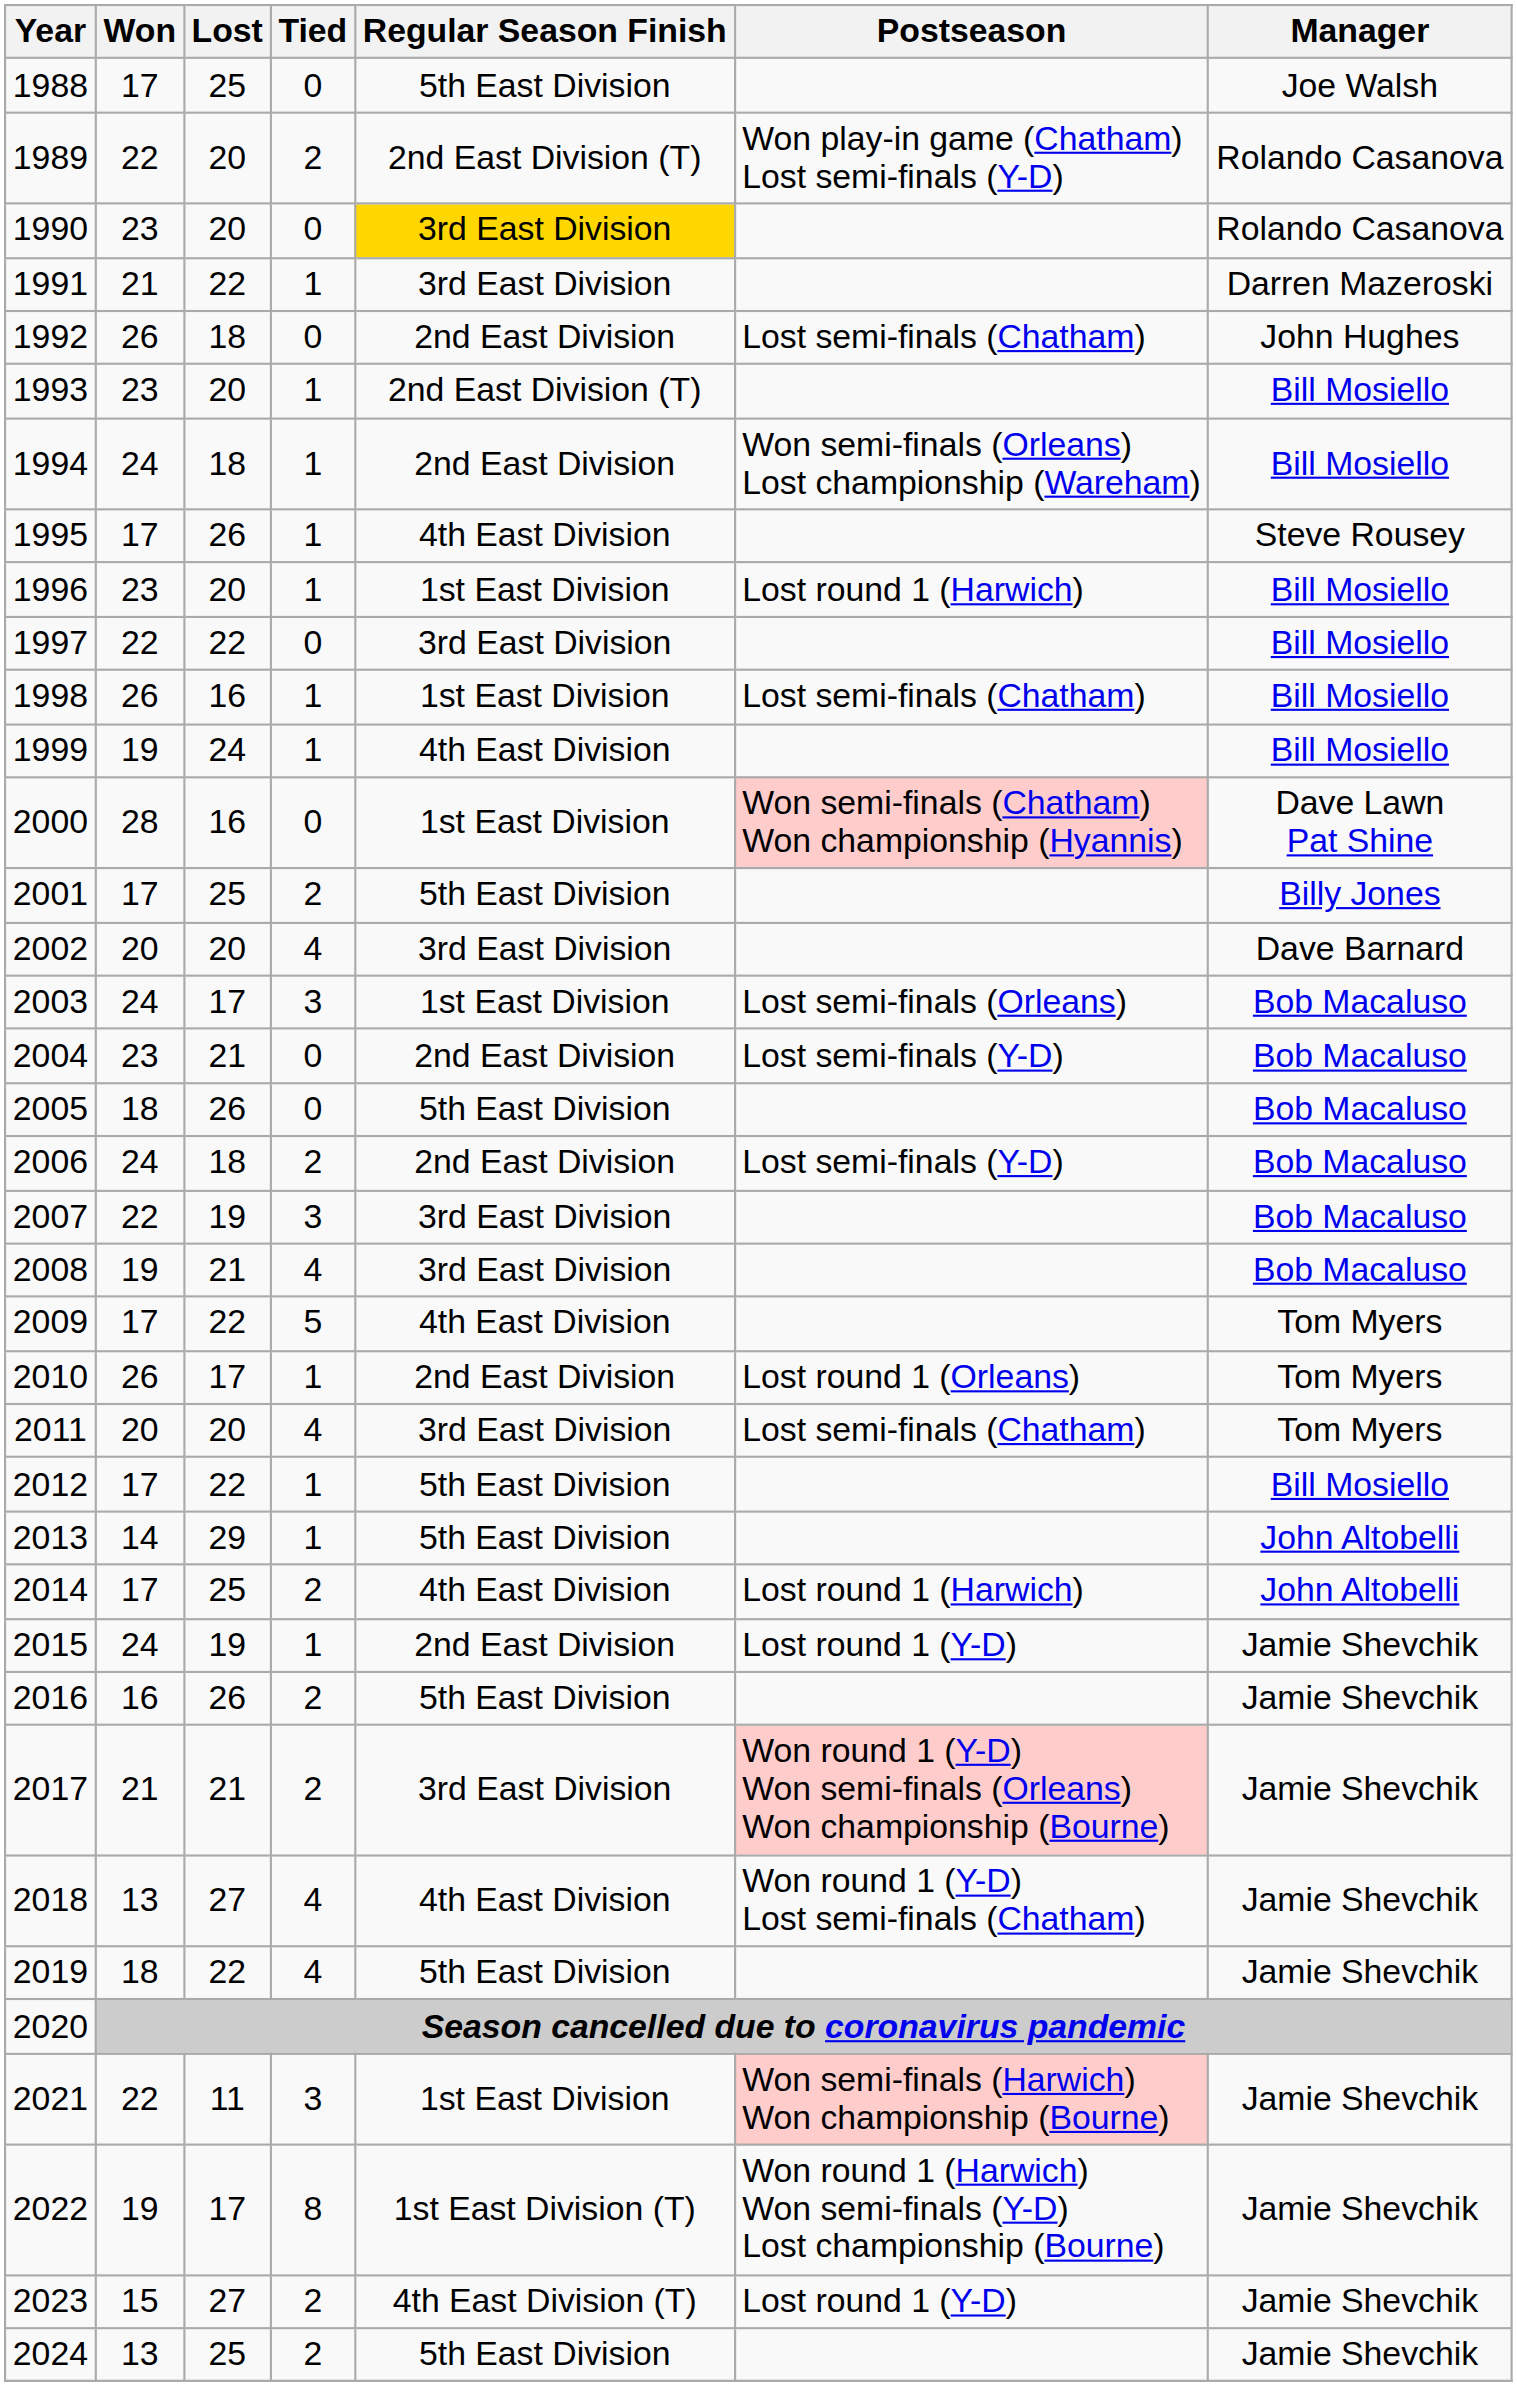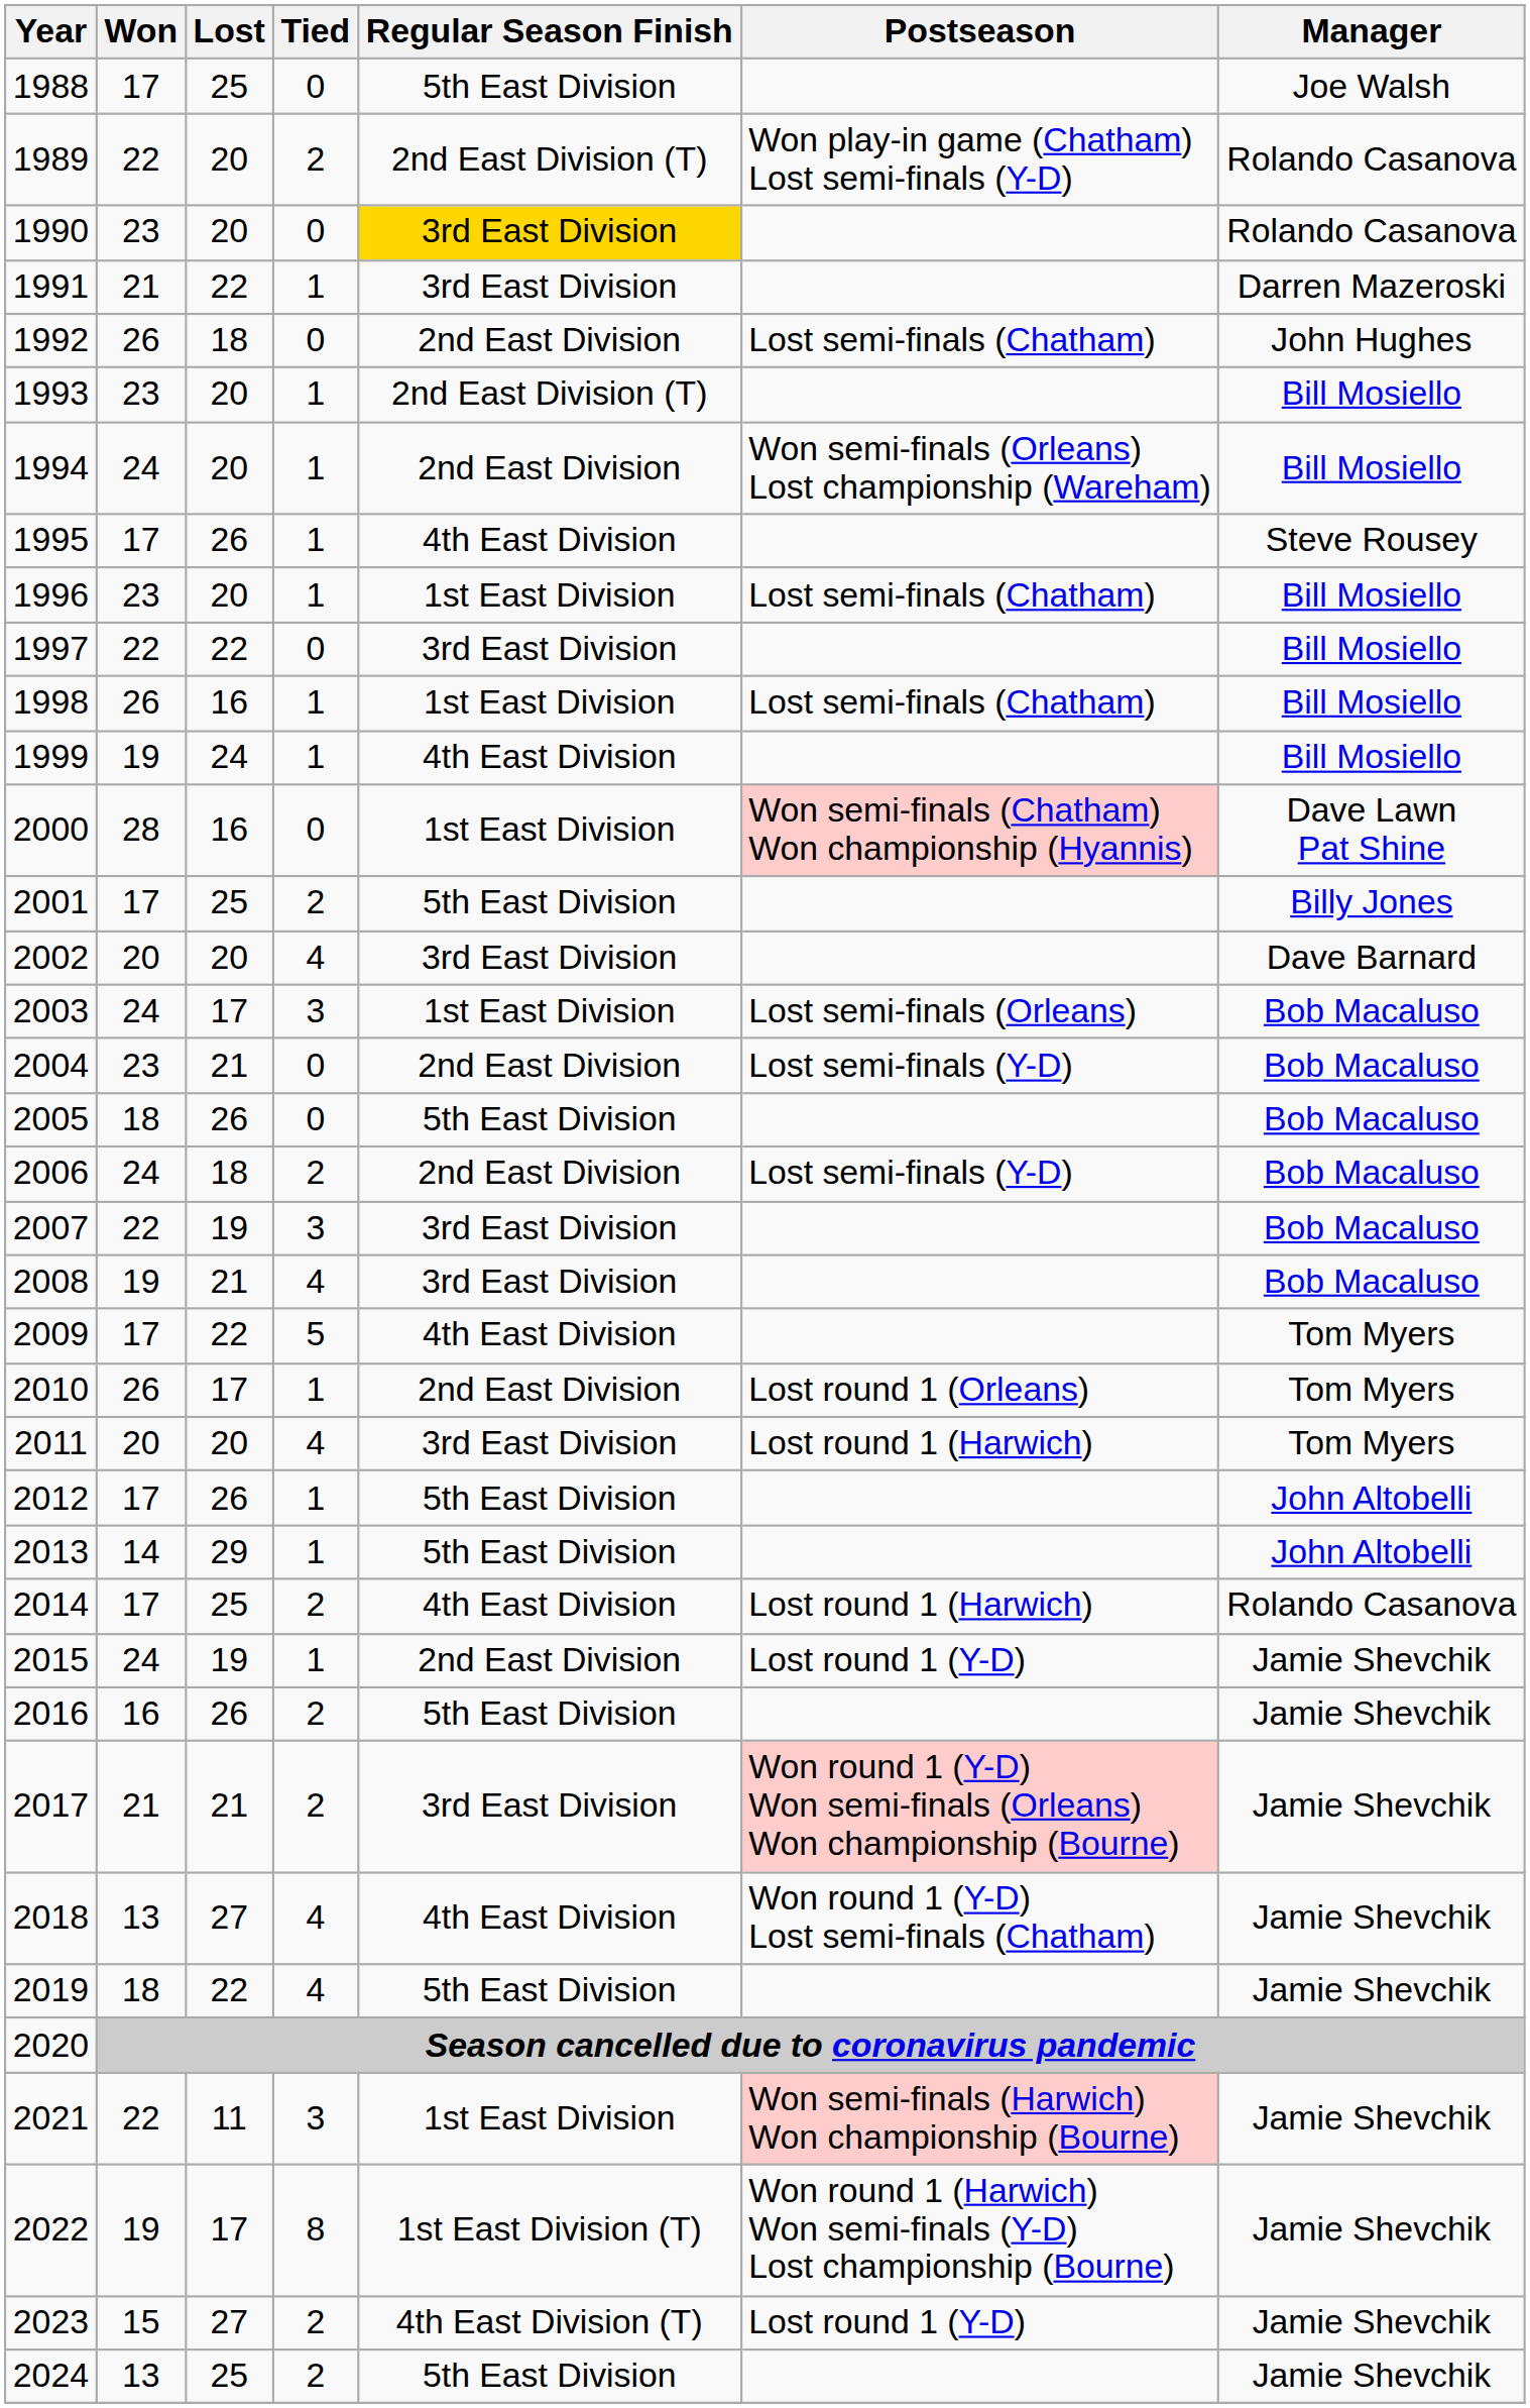1994 | Lost: 18 -> 20
1996 | Postseason: Lost round 1 (Harwich) -> Lost semi-finals (Chatham)
2011 | Postseason: Lost semi-finals (Chatham) -> Lost round 1 (Harwich)
2012 | Lost: 22 -> 26
2012 | Manager: Bill Mosiello -> John Altobelli
2014 | Manager: John Altobelli -> Rolando Casanova
